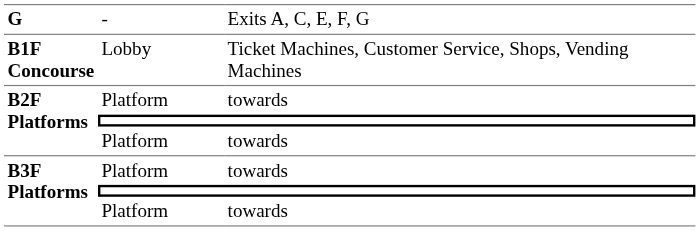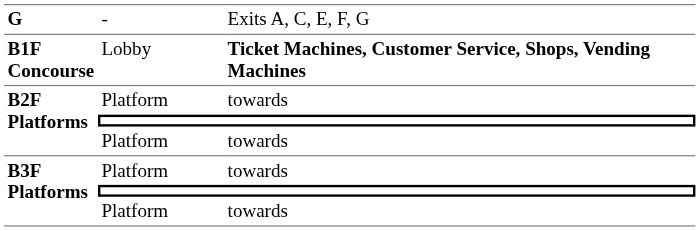B1F Concourse | column 3: normal -> bold
